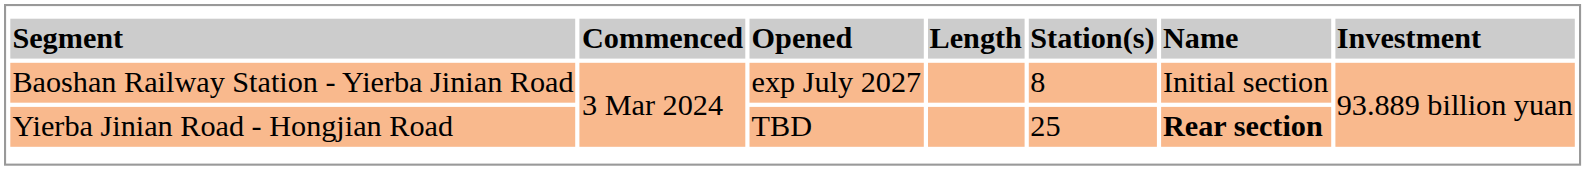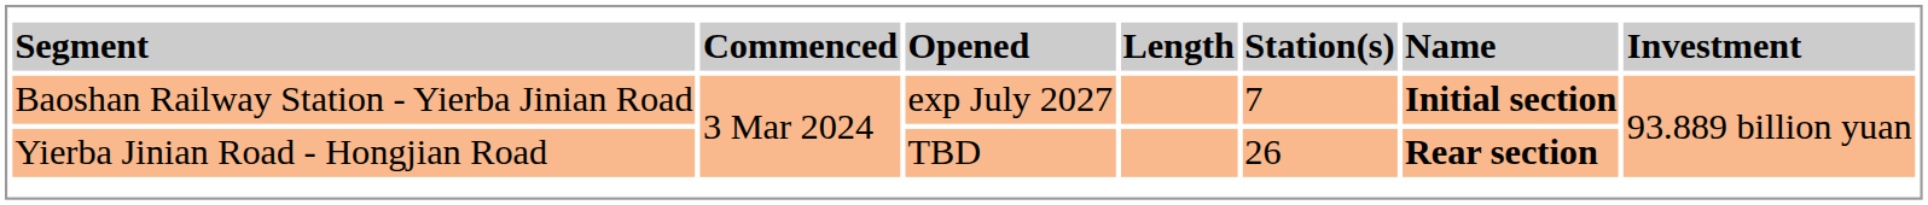Baoshan Railway Station - Yierba Jinian Road | Station(s): 8 -> 7
Baoshan Railway Station - Yierba Jinian Road | Name: normal -> bold
Yierba Jinian Road - Hongjian Road | Station(s): 25 -> 26
